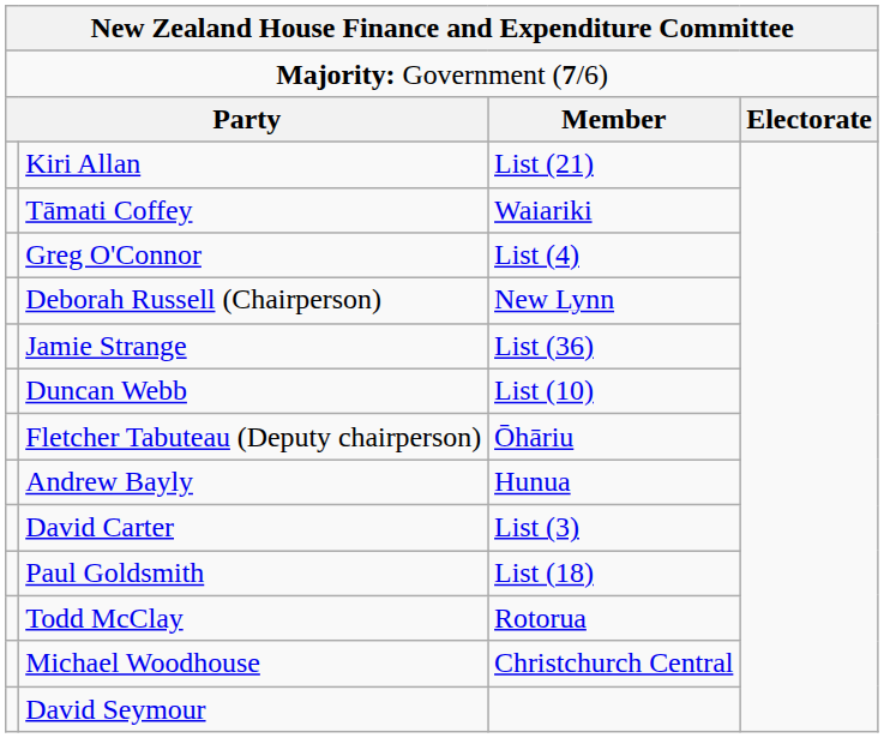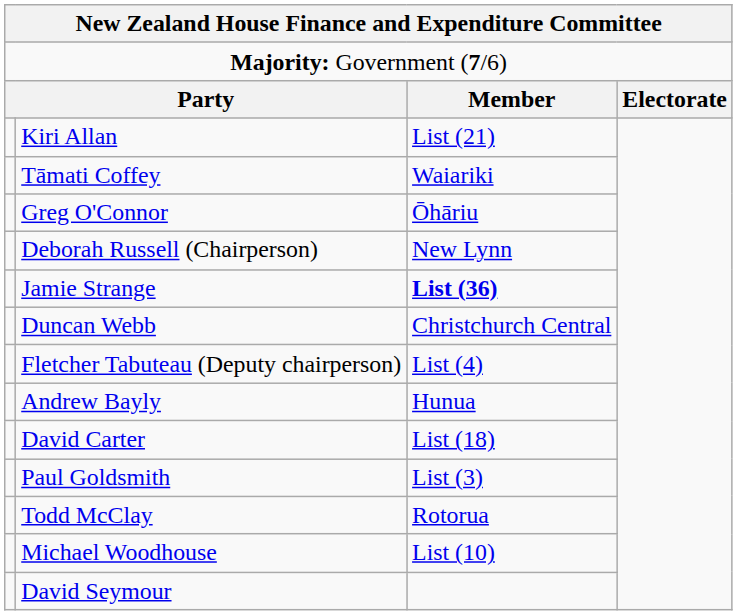Greg O'Connor | column 3: List (4) -> Ōhāriu
Jamie Strange | column 3: normal -> bold
Duncan Webb | column 3: List (10) -> Christchurch Central
Fletcher Tabuteau (Deputy chairperson) | column 3: Ōhāriu -> List (4)
David Carter | column 3: List (3) -> List (18)
Paul Goldsmith | column 3: List (18) -> List (3)
Michael Woodhouse | column 3: Christchurch Central -> List (10)
